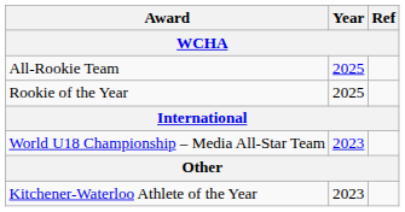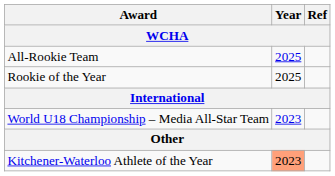Kitchener-Waterloo Athlete of the Year | Year: no background -> lightsalmon background
